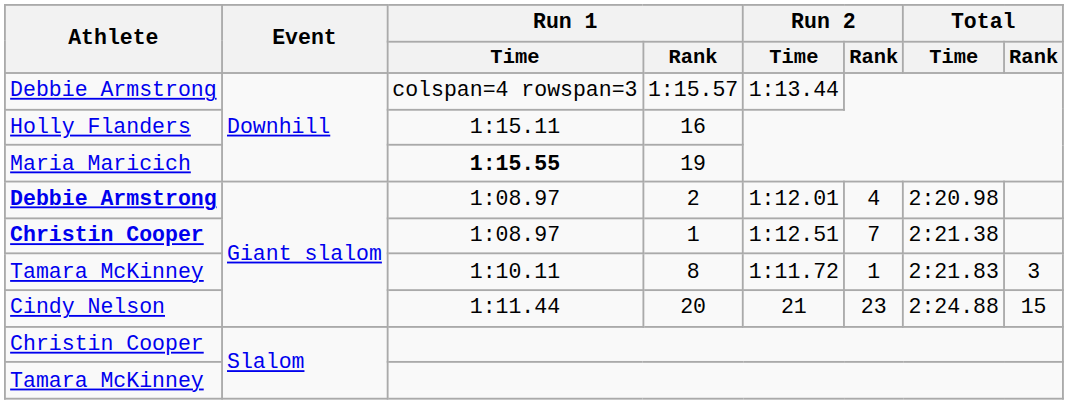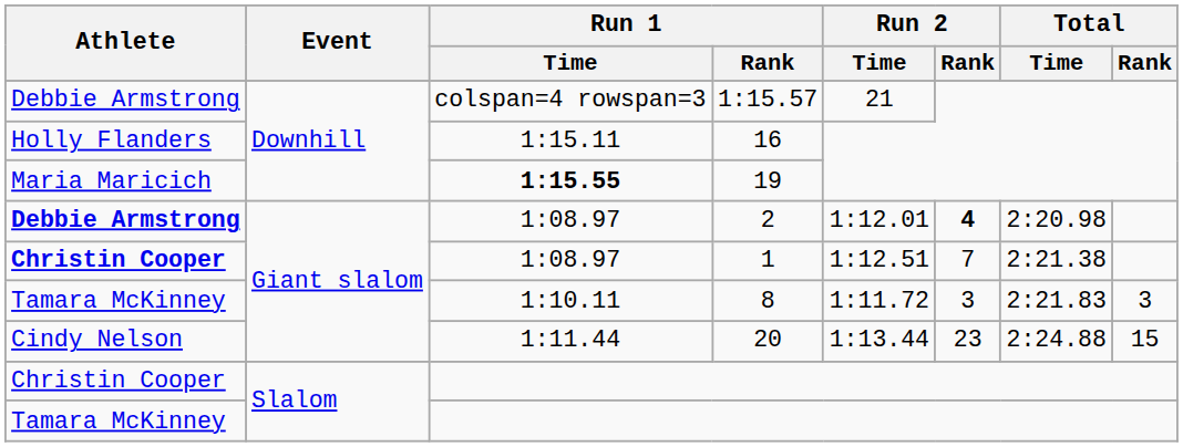1:15.57 | Run 2 / Time: 1:13.44 -> 21
2 | Run 2 / Rank: normal -> bold
8 | Run 2 / Rank: 1 -> 3
20 | Run 2 / Time: 21 -> 1:13.44
